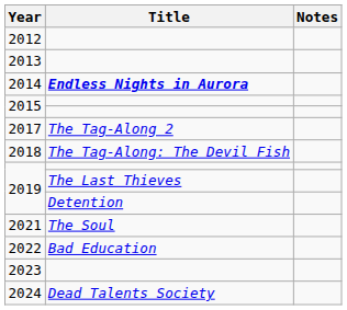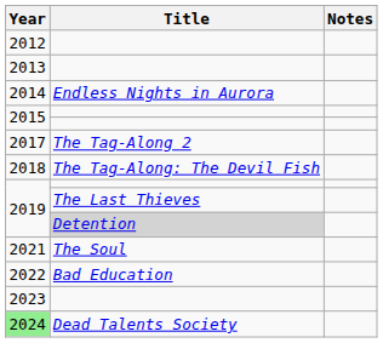2014 | Title: bold -> normal
2019 / Detention | Title: no background -> lightgrey background
2024 | Year: no background -> lightgreen background
